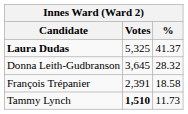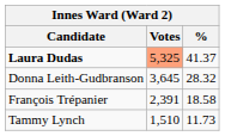Laura Dudas | Votes: no background -> lightsalmon background
Tammy Lynch | Votes: bold -> normal
